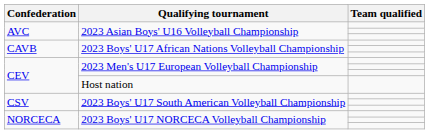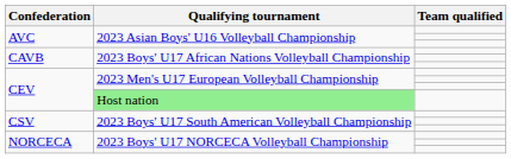Host nation | Qualifying tournament: no background -> lightgreen background
